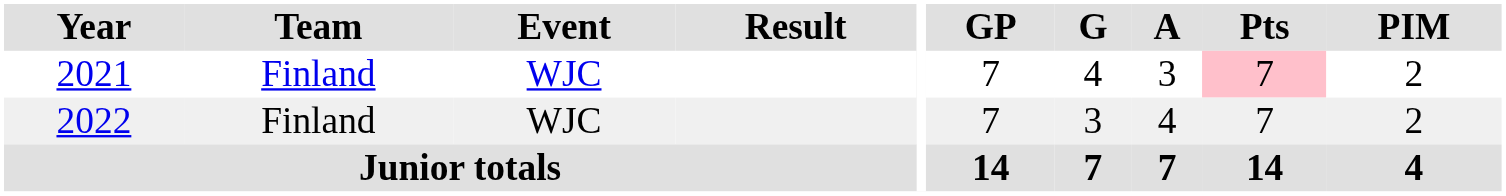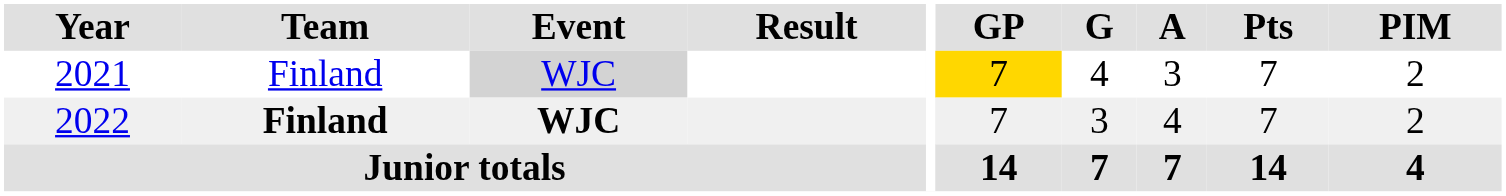2021 | Event: no background -> lightgrey background
2021 | GP: no background -> gold background
2021 | Pts: pink background -> no background
2022 | Team: normal -> bold
2022 | Event: normal -> bold
